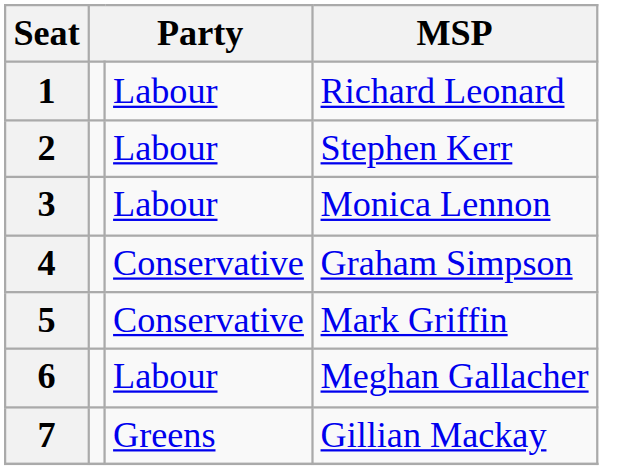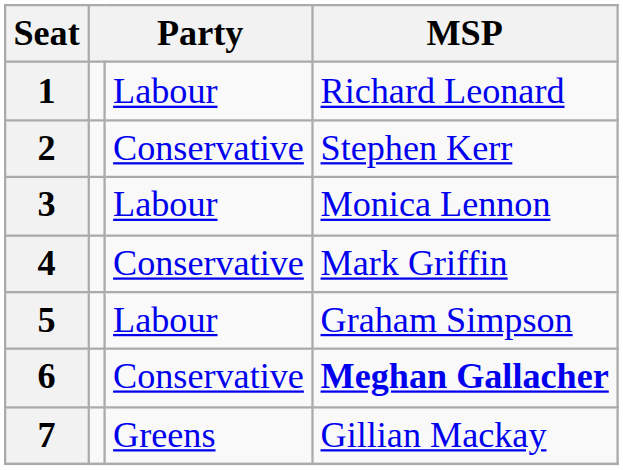2 | column 3: Labour -> Conservative
4 | MSP: Graham Simpson -> Mark Griffin
5 | column 3: Conservative -> Labour
5 | MSP: Mark Griffin -> Graham Simpson
6 | column 3: Labour -> Conservative
6 | MSP: normal -> bold
